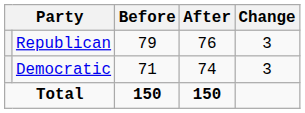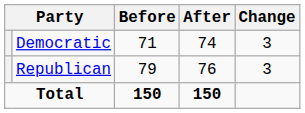rows swapped: Republican <-> Democratic
